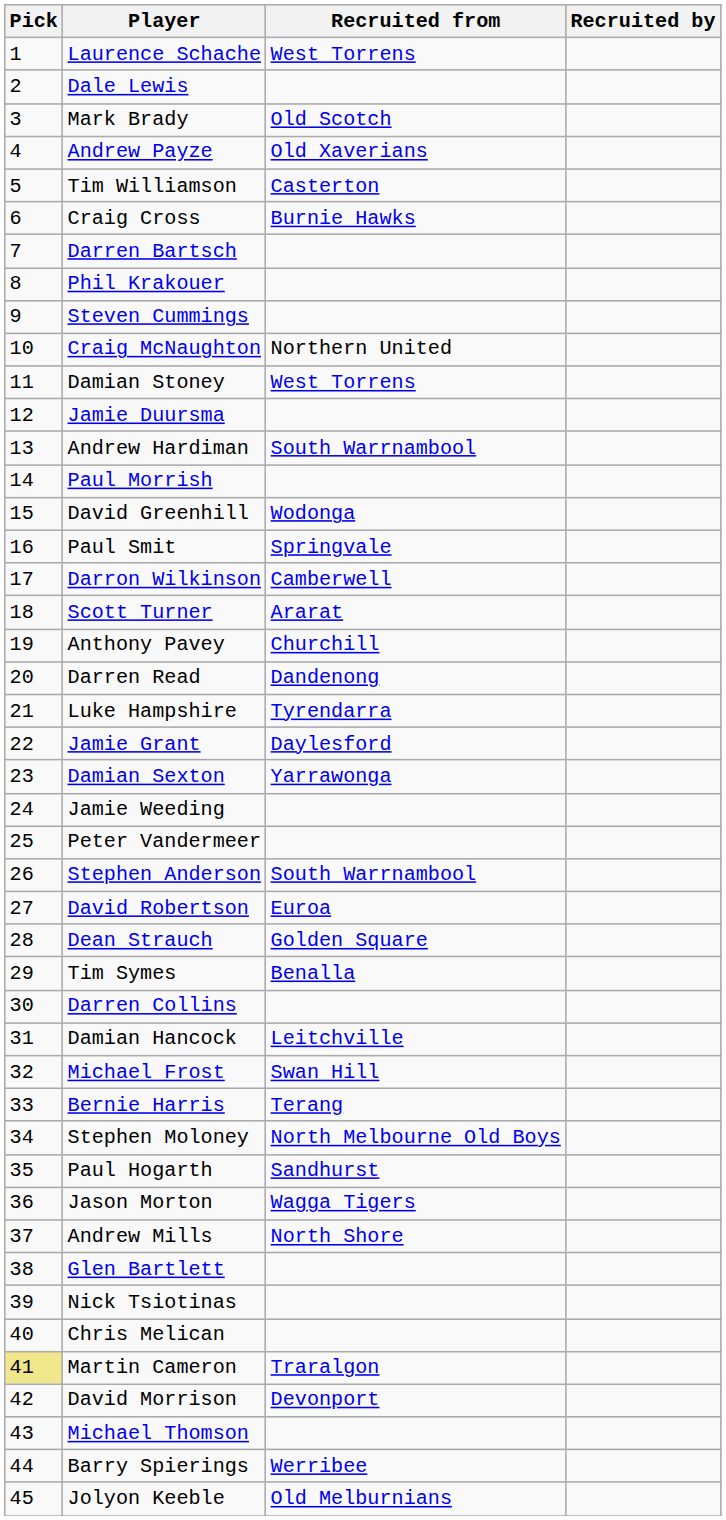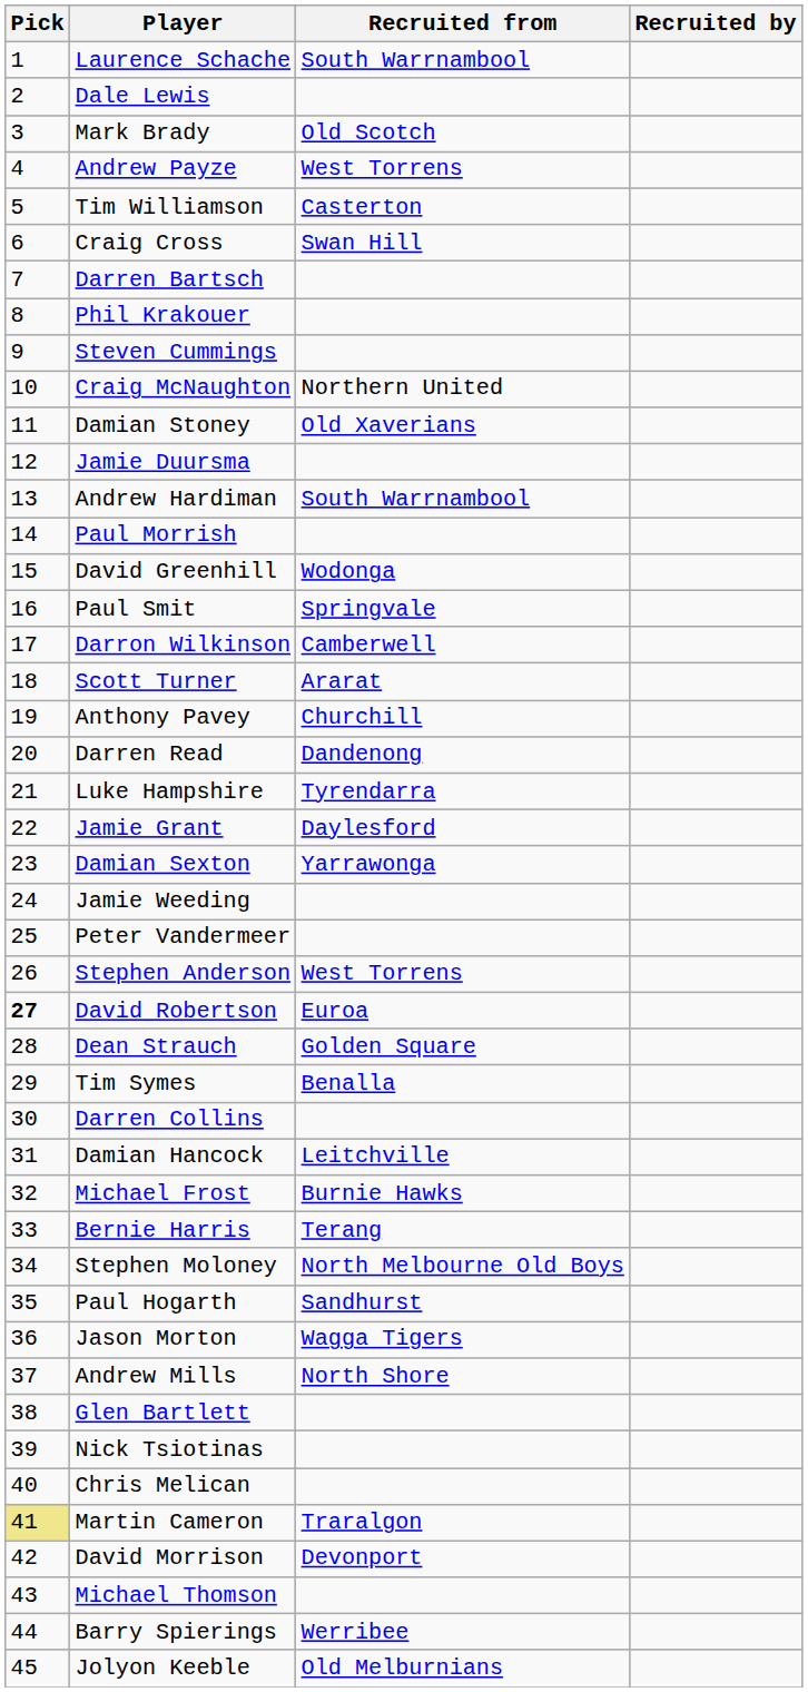Laurence Schache | Recruited from: West Torrens -> South Warrnambool
Andrew Payze | Recruited from: Old Xaverians -> West Torrens
Craig Cross | Recruited from: Burnie Hawks -> Swan Hill
Damian Stoney | Recruited from: West Torrens -> Old Xaverians
Stephen Anderson | Recruited from: South Warrnambool -> West Torrens
David Robertson | Pick: normal -> bold
Michael Frost | Recruited from: Swan Hill -> Burnie Hawks
